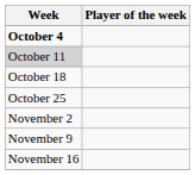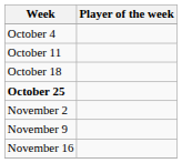October 4 | Week: bold -> normal
October 11 | Week: lightgrey background -> no background
October 25 | Week: normal -> bold
